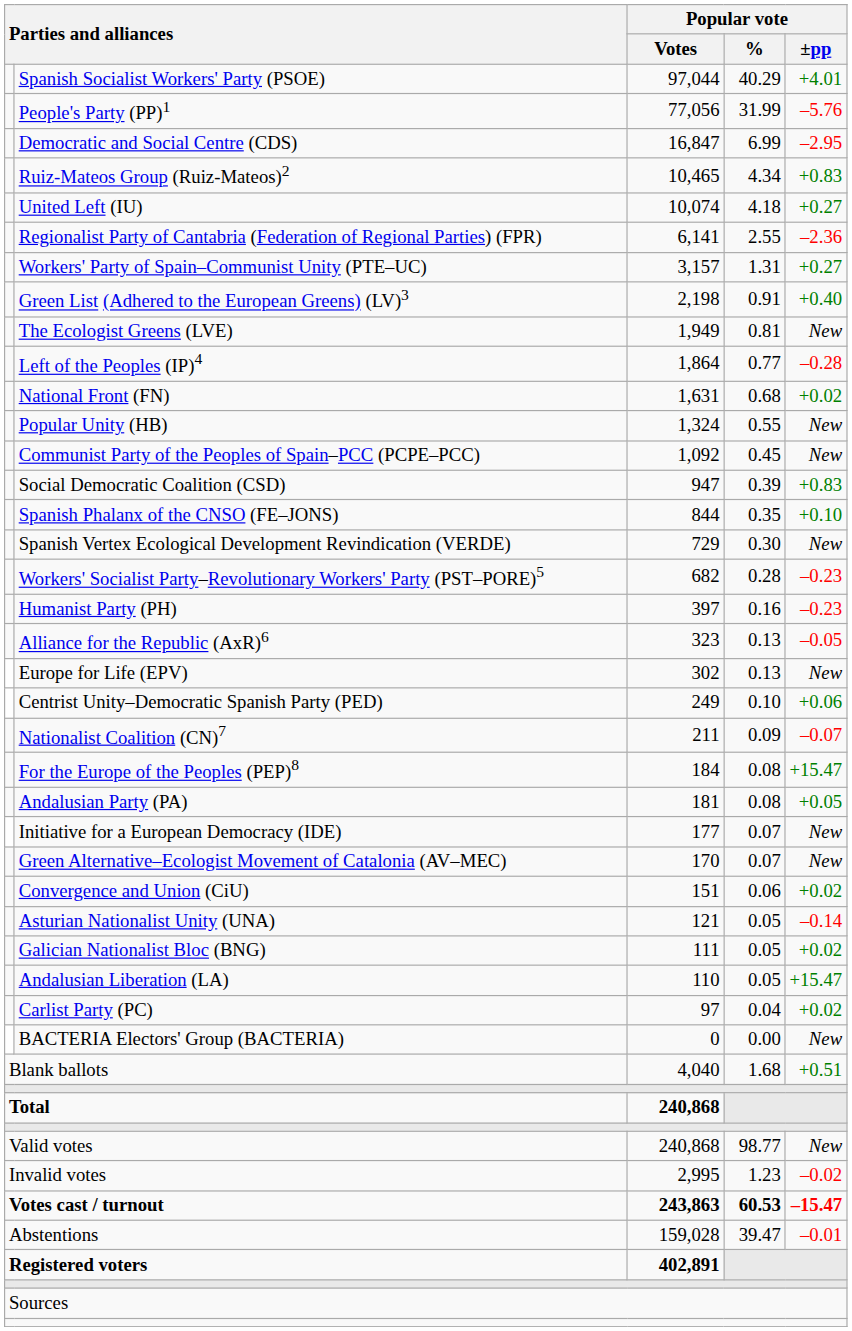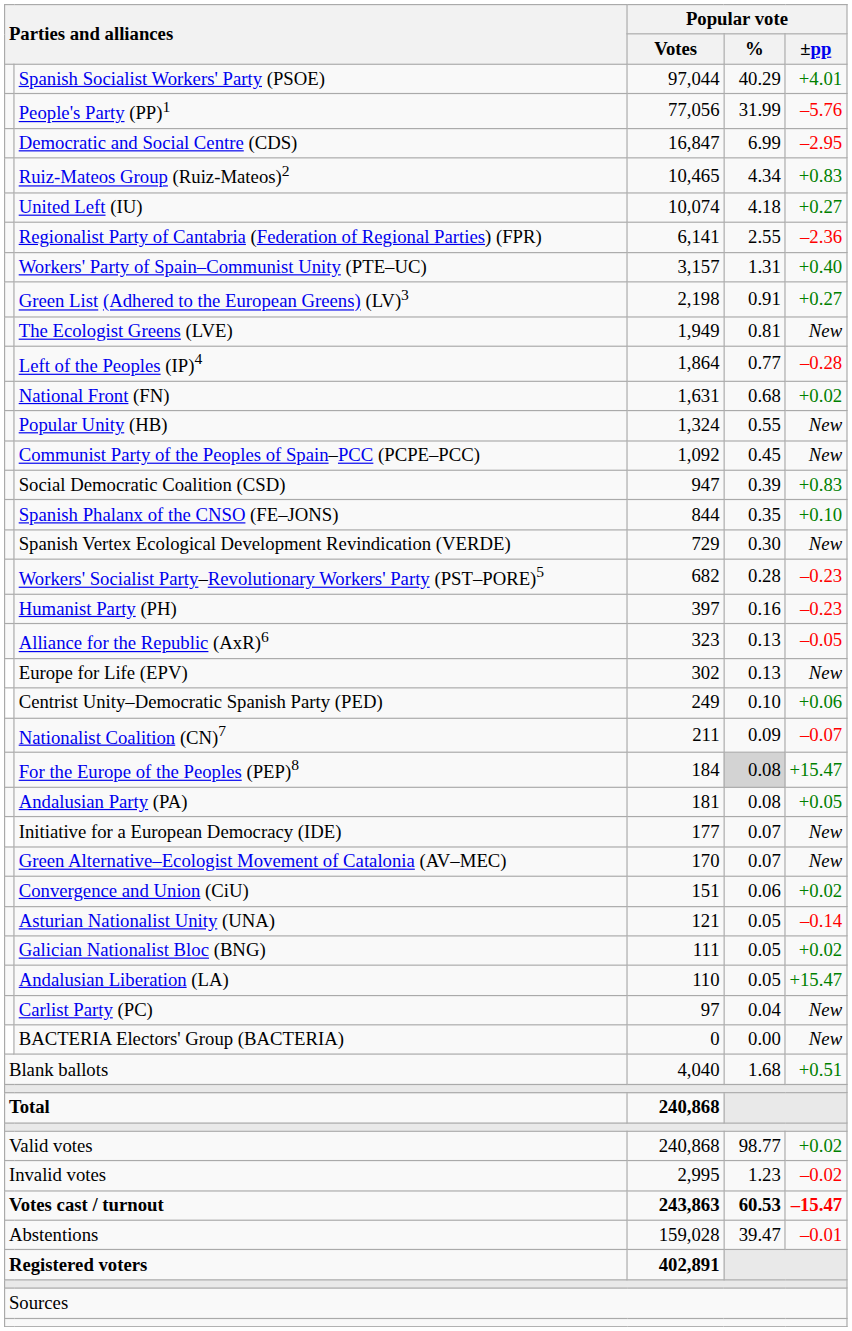Workers' Party of Spain–Communist Unity (PTE–UC) | Popular vote / ±pp: +0.27 -> +0.40
Green List (Adhered to the European Greens) (LV)3 | Popular vote / ±pp: +0.40 -> +0.27
For the Europe of the Peoples (PEP)8 | Popular vote / %: no background -> lightgrey background
Carlist Party (PC) | Popular vote / ±pp: +0.02 -> New
Valid votes | Popular vote / ±pp: New -> +0.02
